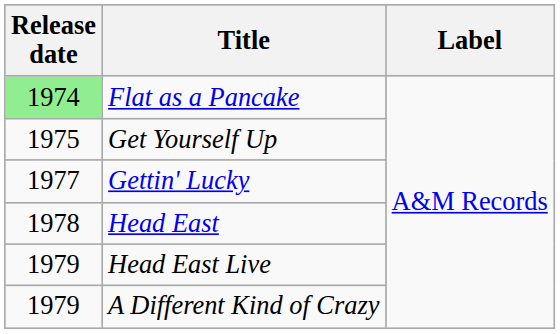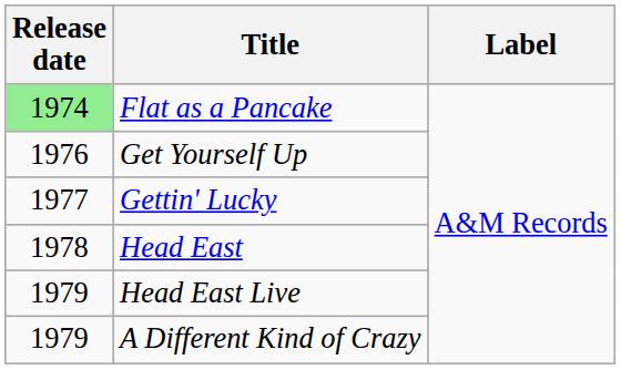Get Yourself Up | Release date: 1975 -> 1976
